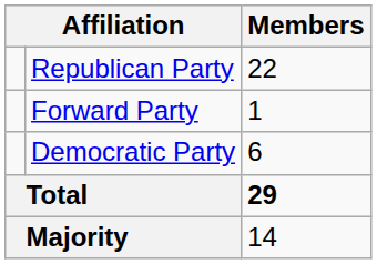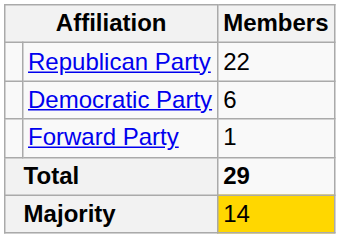rows swapped: Democratic Party <-> Forward Party
Majority | Members: no background -> gold background
